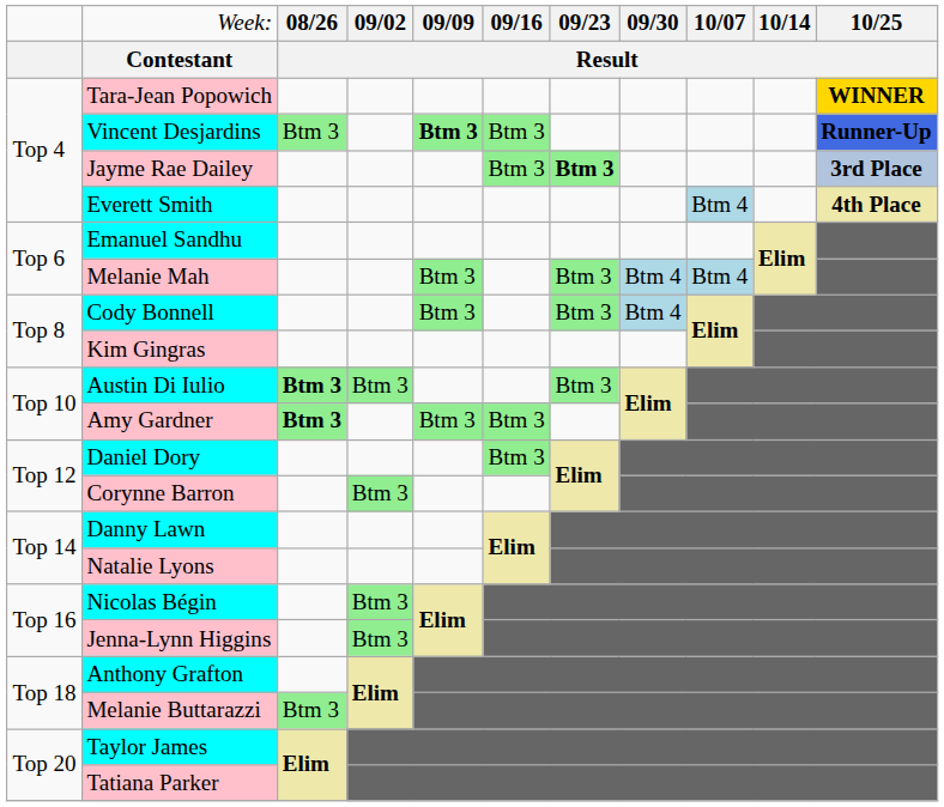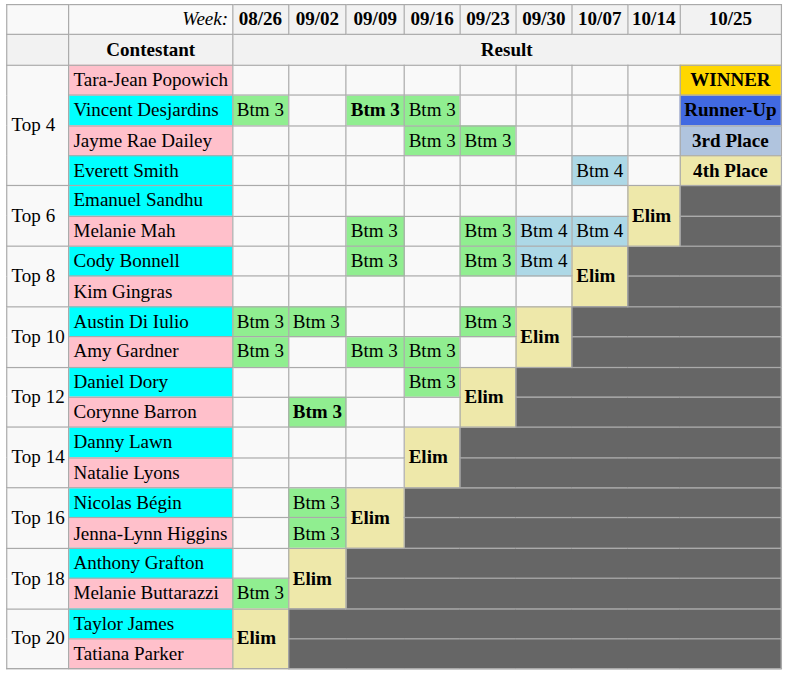Jayme Rae Dailey | column 7: bold -> normal
Austin Di Iulio | column 3: bold -> normal
Amy Gardner | column 3: bold -> normal
Corynne Barron | column 4: normal -> bold
